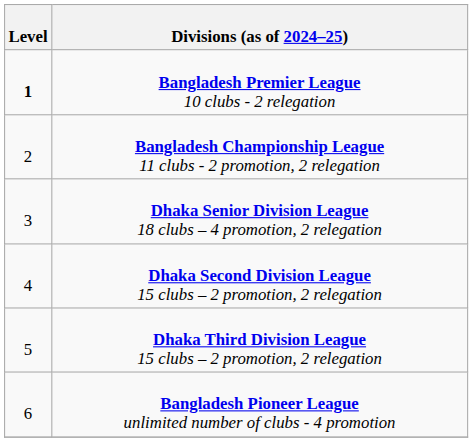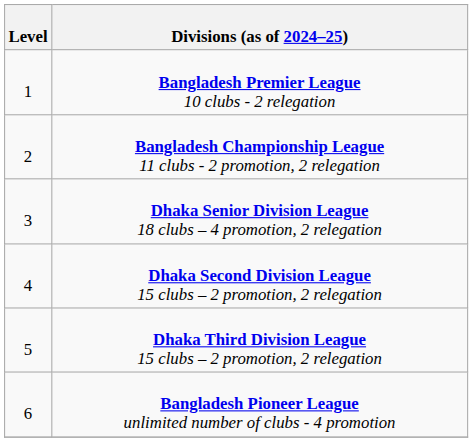Bangladesh Premier League 10 clubs - 2 relegation | Level: bold -> normal
